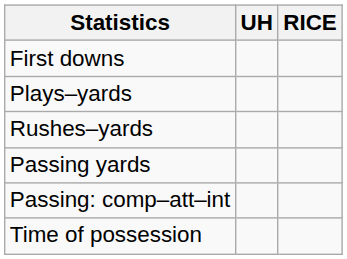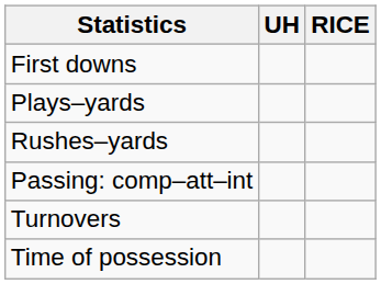- row: Passing yards
+ row: Turnovers
